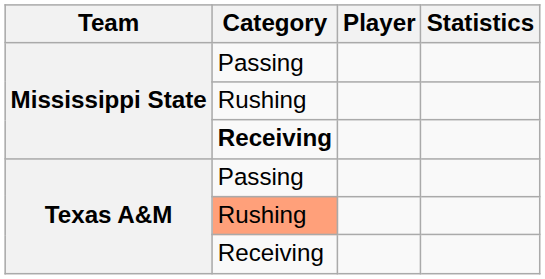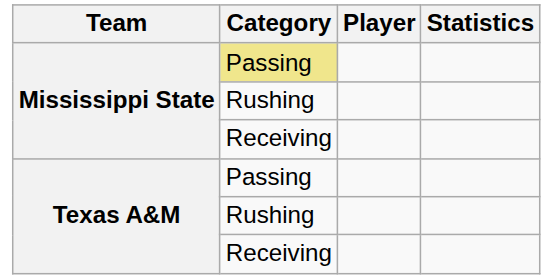Mississippi State / Passing | Category: no background -> khaki background
Mississippi State / Receiving | Category: bold -> normal
Texas A&M / Rushing | Category: lightsalmon background -> no background
